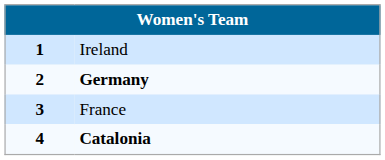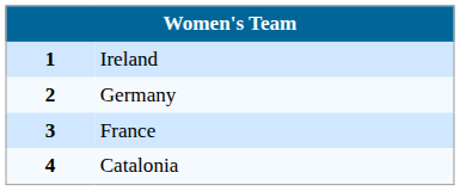Germany | column 2: bold -> normal
Catalonia | column 2: bold -> normal
